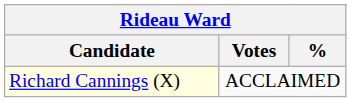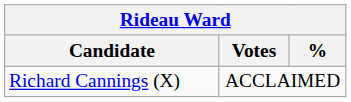Richard Cannings (X) | Candidate: lightyellow background -> no background
